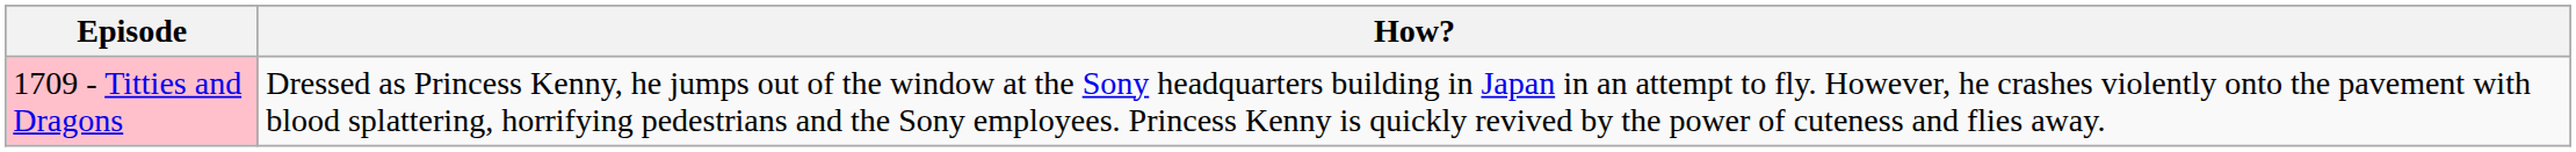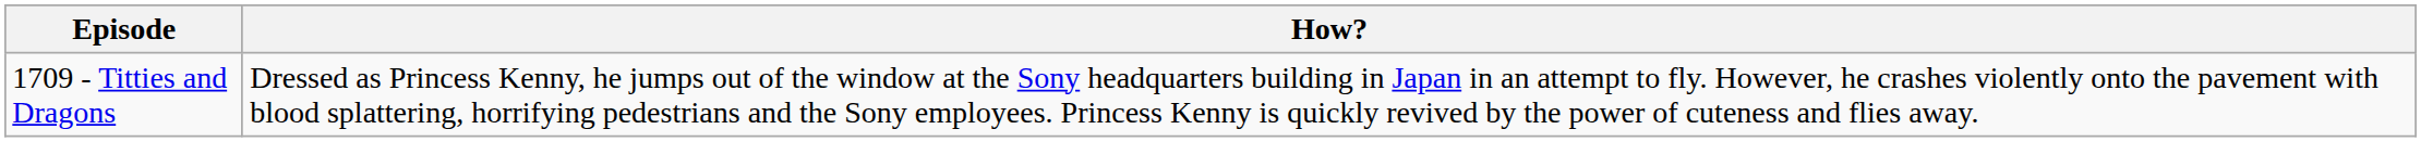1709 - Titties and Dragons | Episode: pink background -> no background
